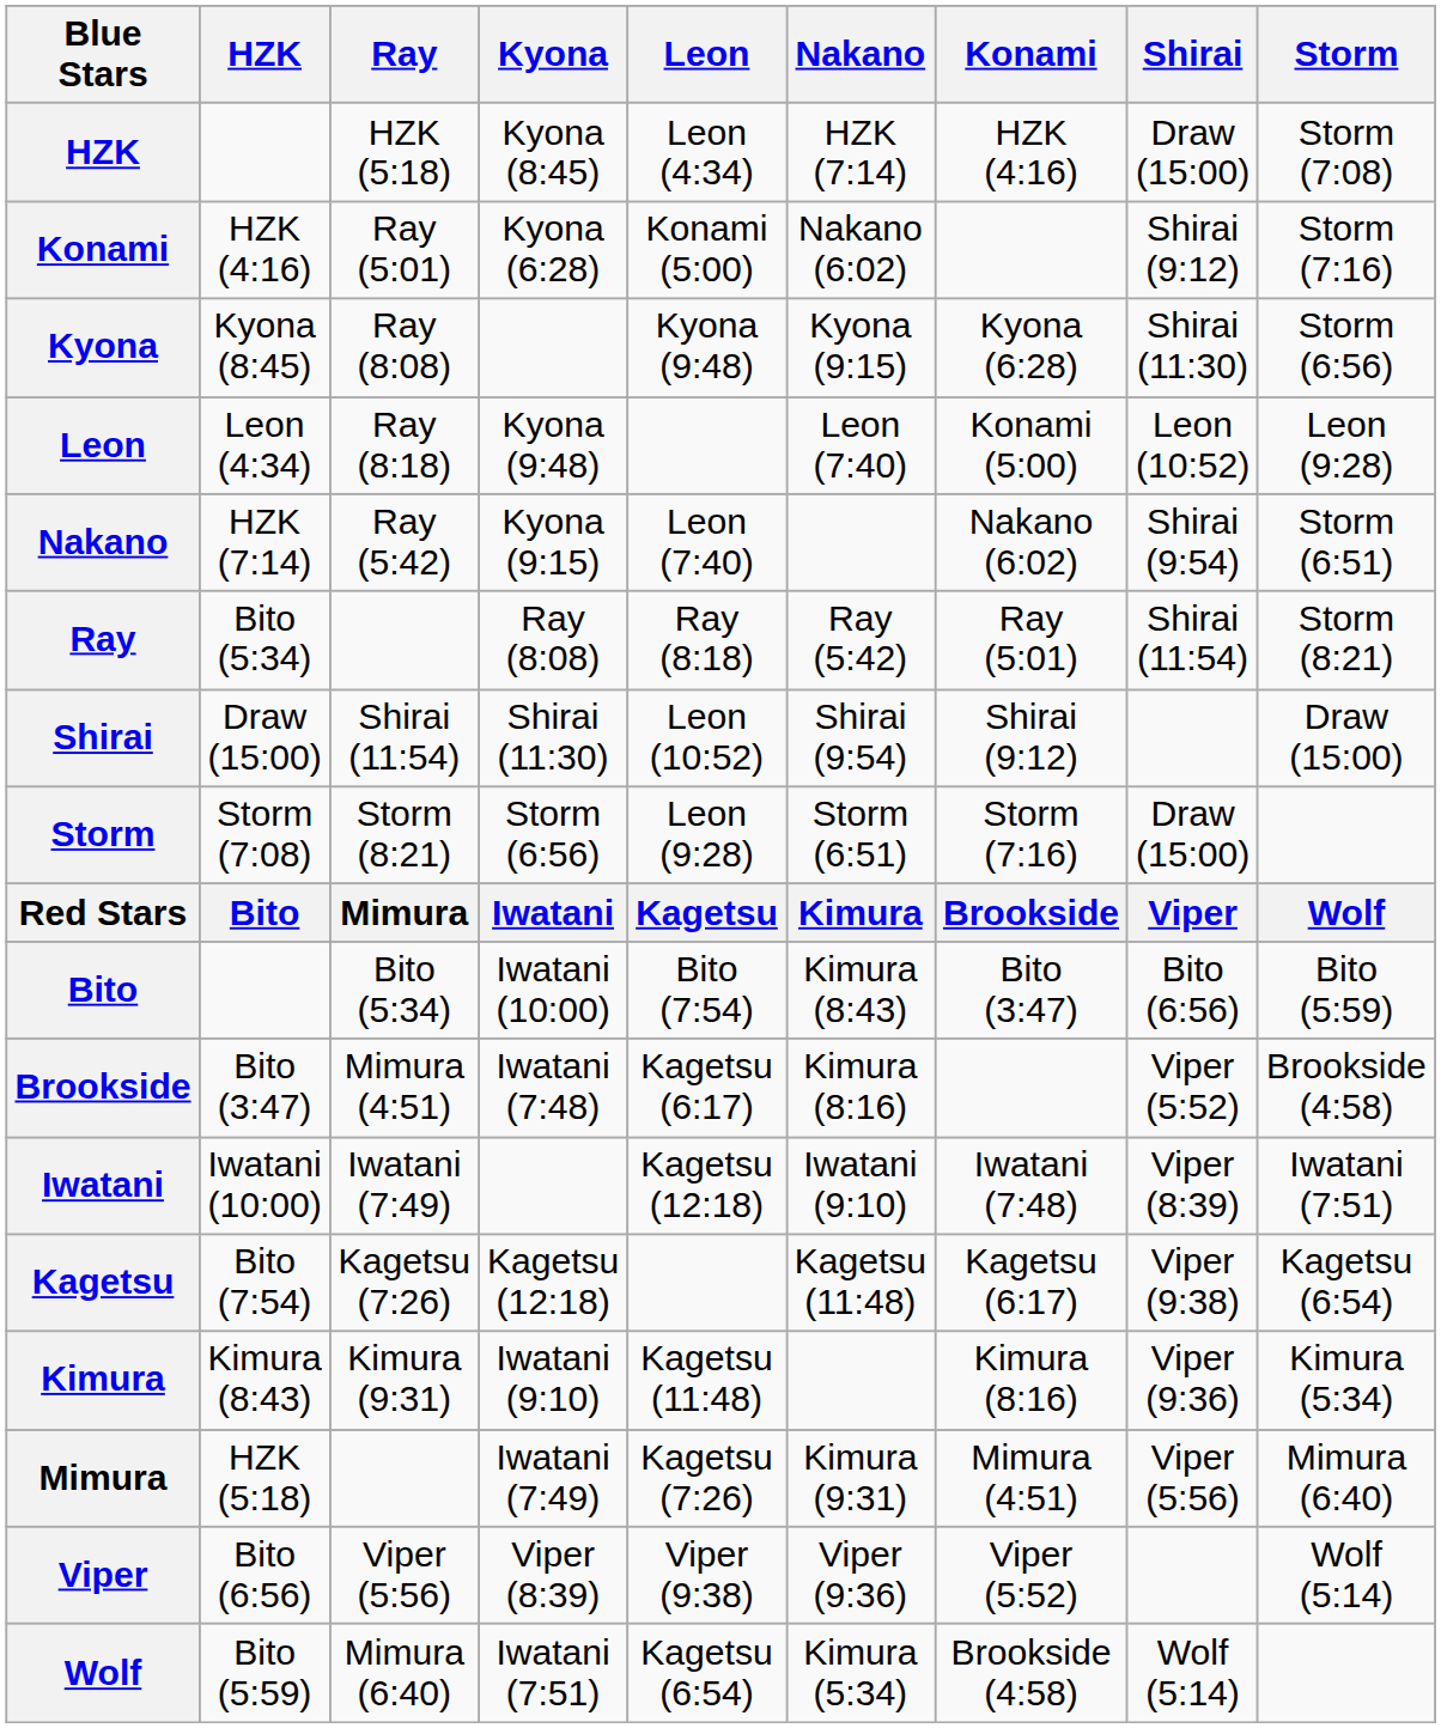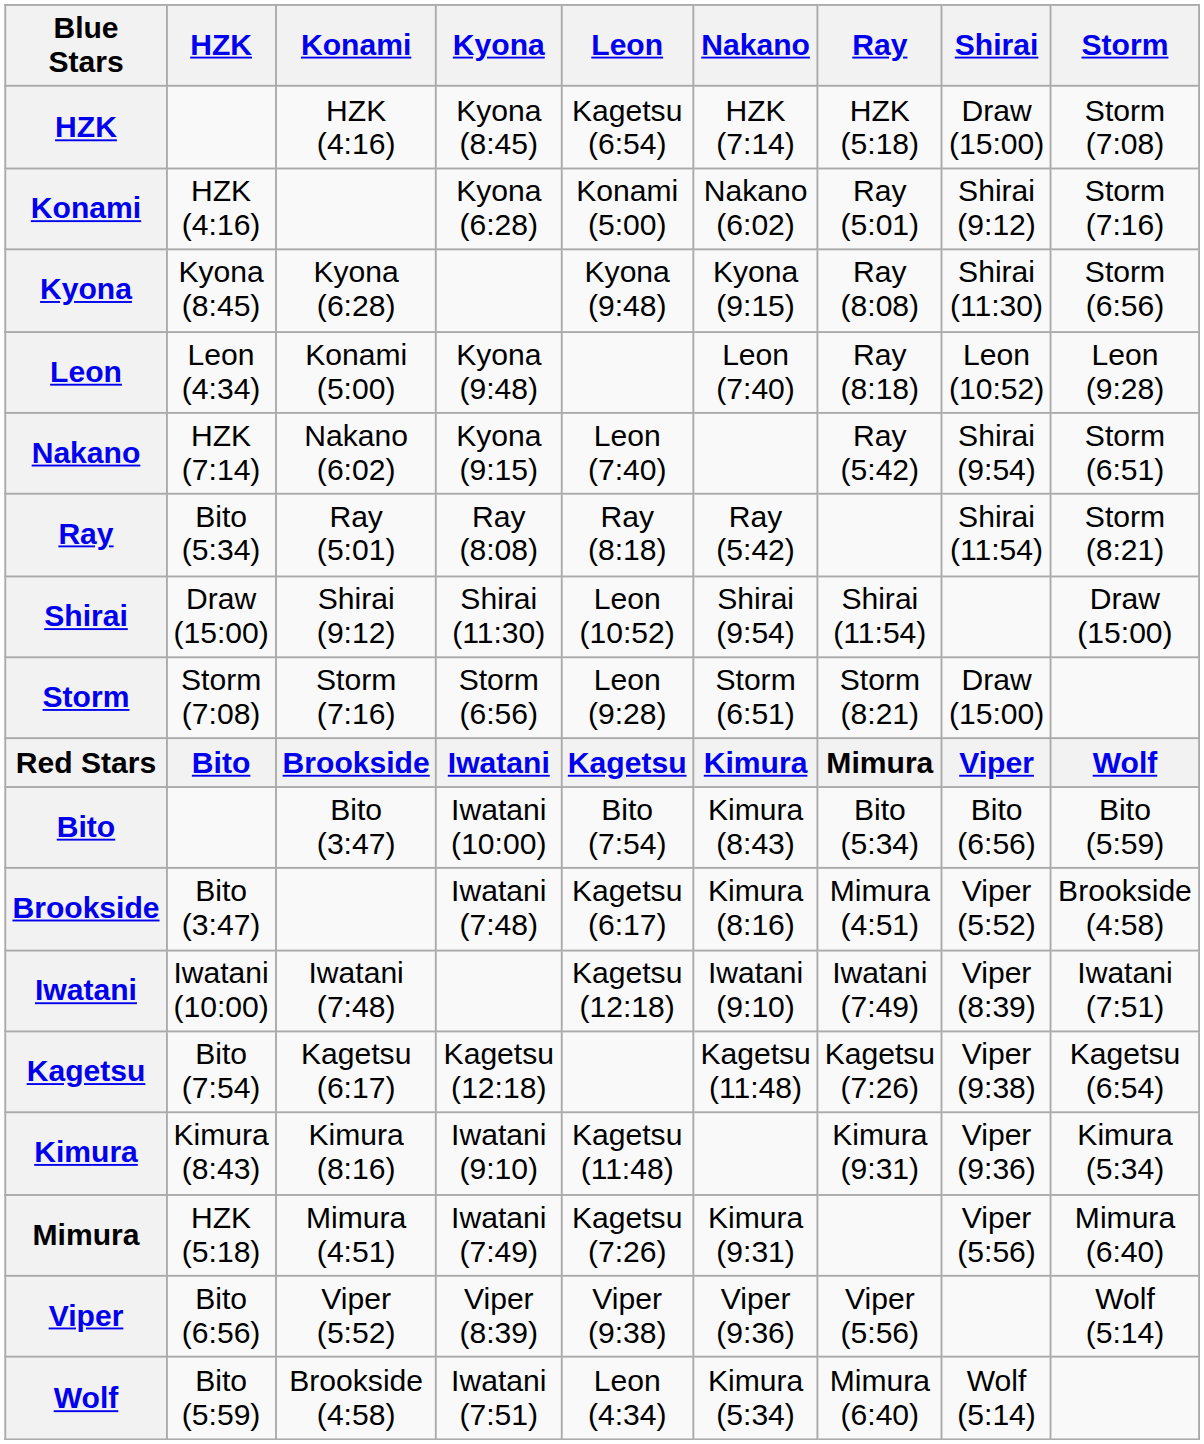columns swapped: Konami <-> Ray
row 2 | Leon: Leon (4:34) -> Kagetsu (6:54)
row 18 | Leon: Kagetsu (6:54) -> Leon (4:34)
